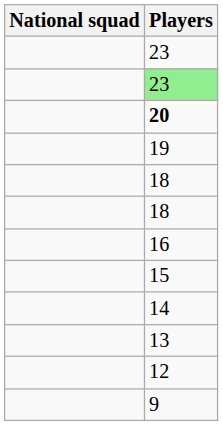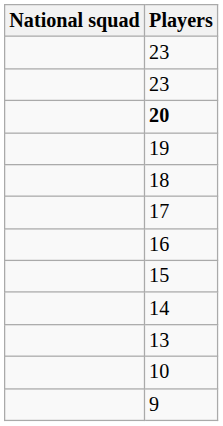row 3 | Players: lightgreen background -> no background
row 7 | Players: 18 -> 17
row 12 | Players: 12 -> 10
